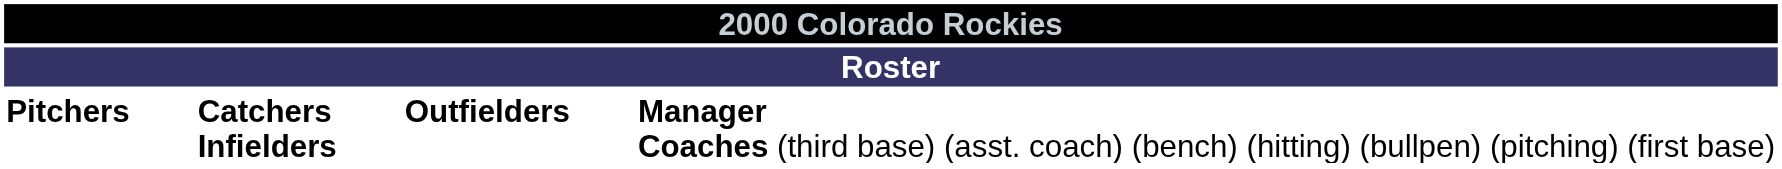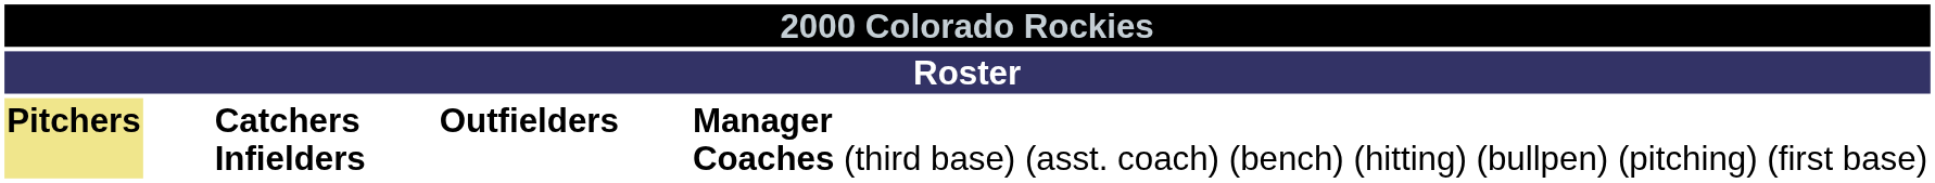Pitchers | column 1: no background -> khaki background
